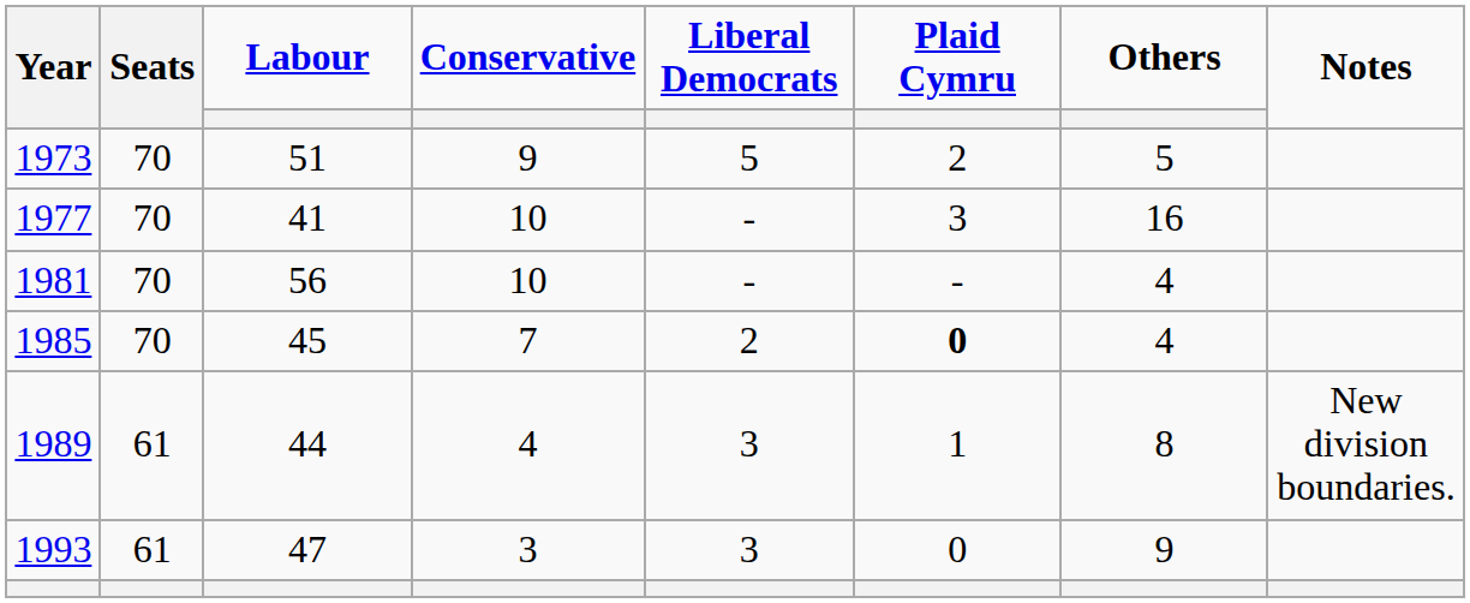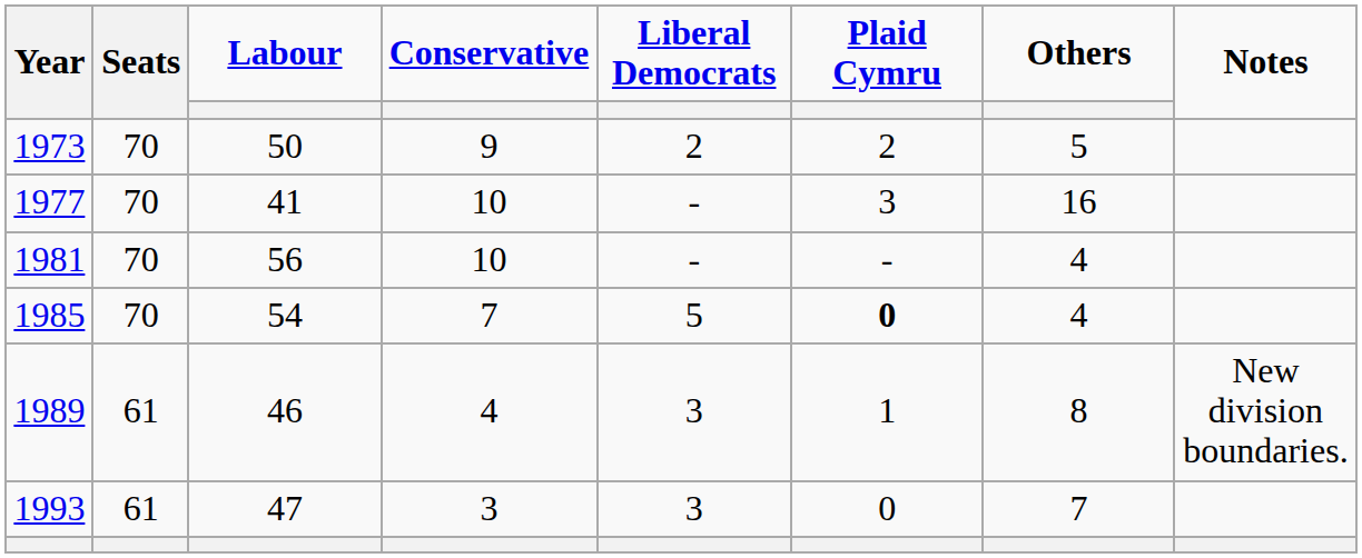1973 | column 3: 51 -> 50
1973 | column 5: 5 -> 2
1985 | column 3: 45 -> 54
1985 | column 5: 2 -> 5
1989 | column 3: 44 -> 46
1993 | column 7: 9 -> 7
